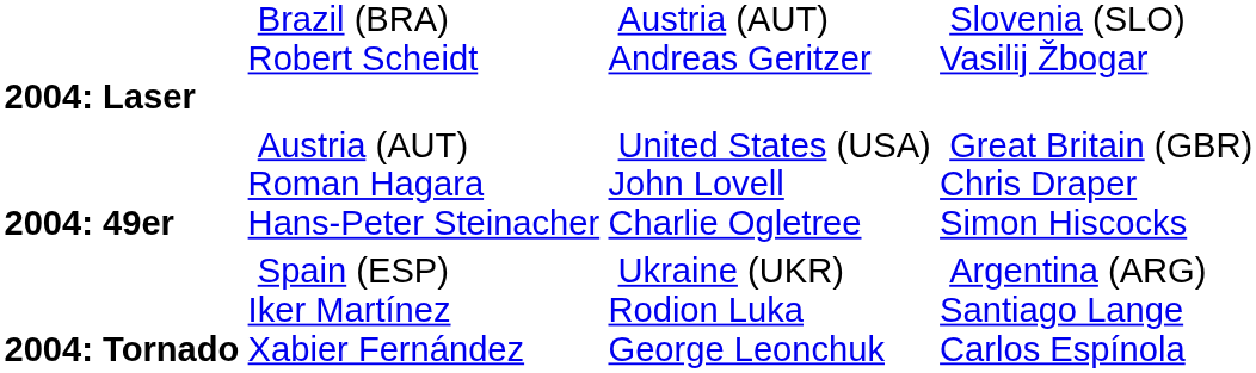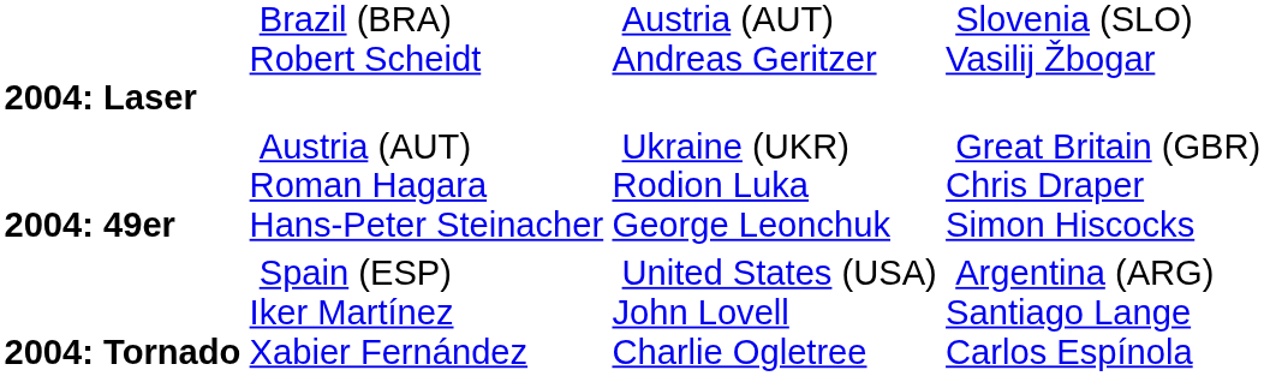2004: 49er | column 3: United States (USA) John Lovell Charlie Ogletree -> Ukraine (UKR) Rodion Luka George Leonchuk
2004: Tornado | column 3: Ukraine (UKR) Rodion Luka George Leonchuk -> United States (USA) John Lovell Charlie Ogletree
